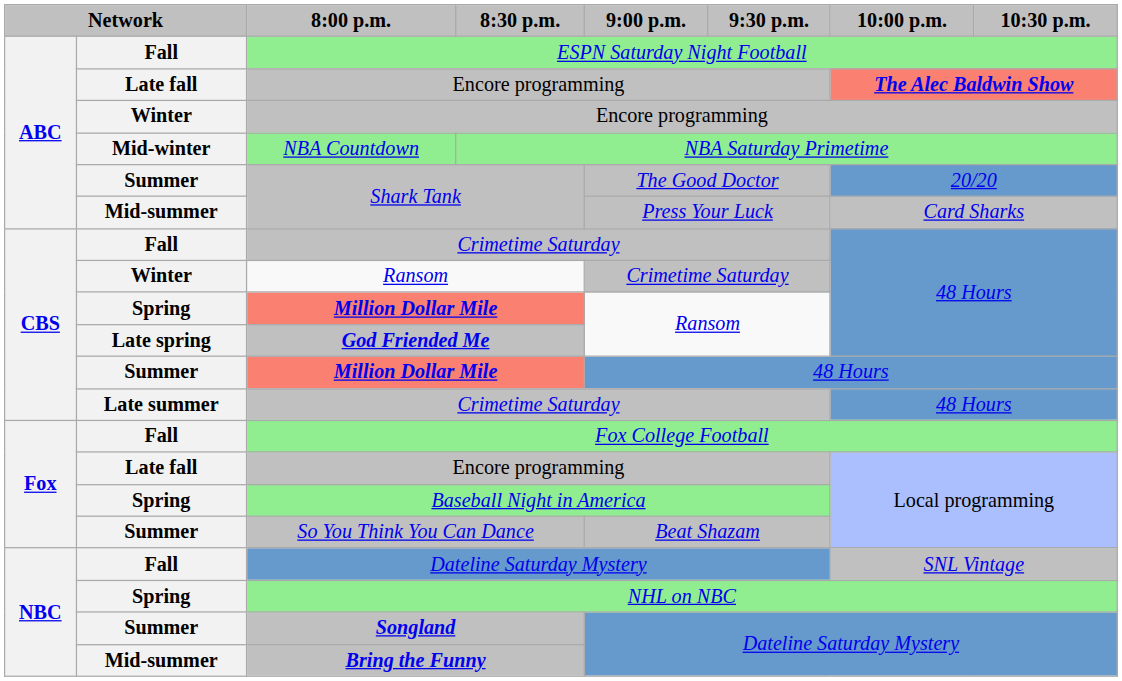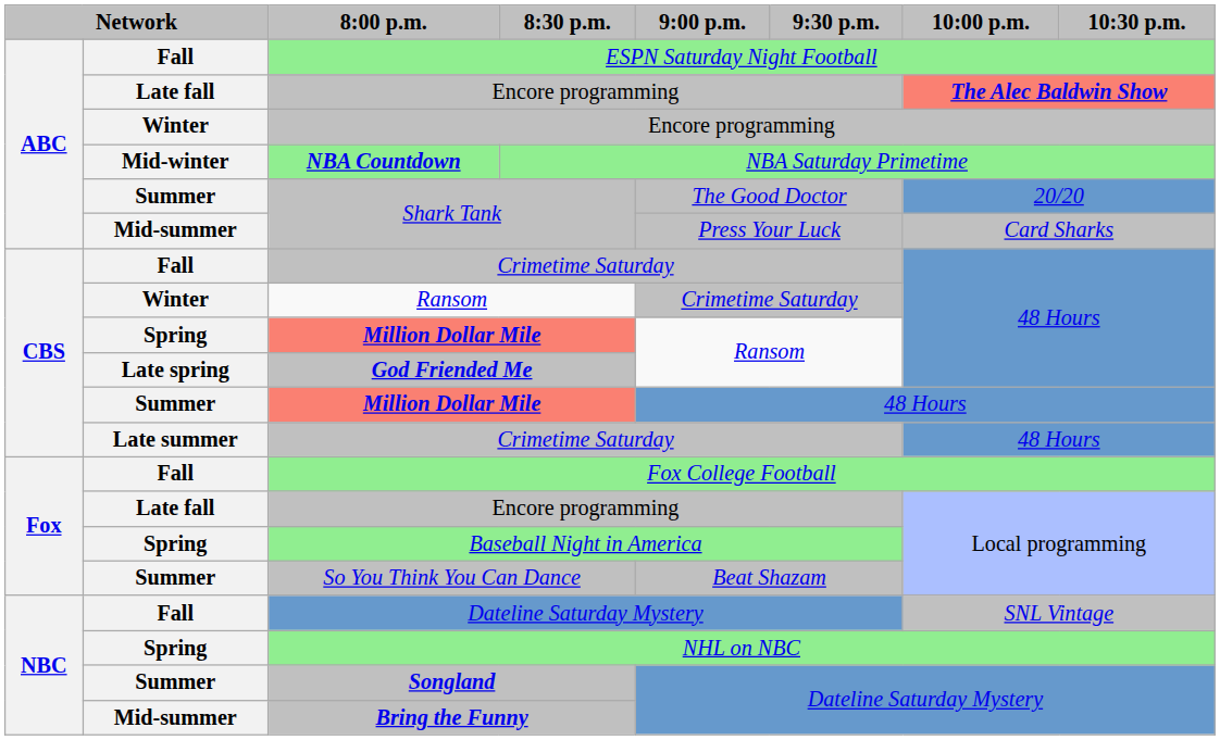NBA Countdown | 8:00 p.m.: normal -> bold
